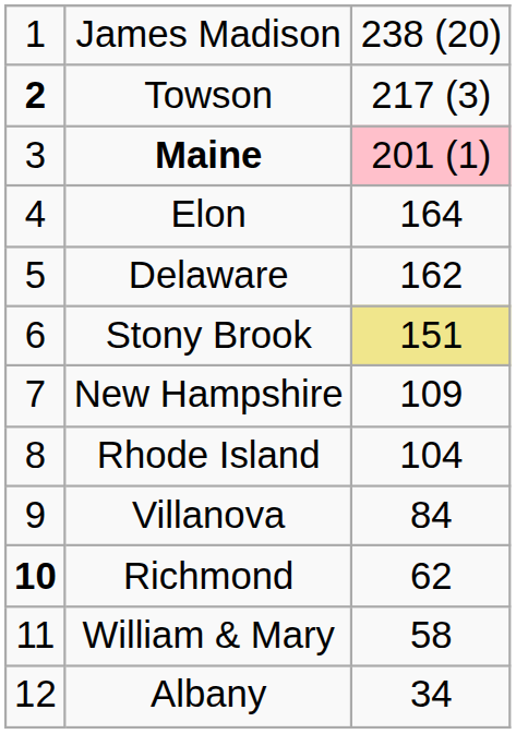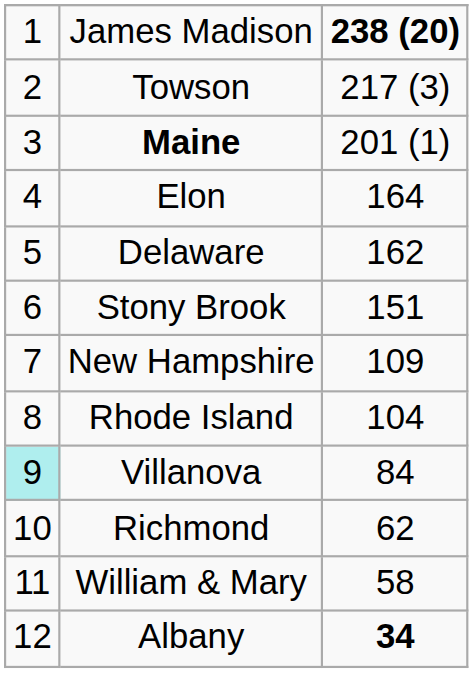James Madison | column 3: normal -> bold
Towson | column 1: bold -> normal
Maine | column 3: pink background -> no background
Stony Brook | column 3: khaki background -> no background
Villanova | column 1: no background -> paleturquoise background
Richmond | column 1: bold -> normal
Albany | column 3: normal -> bold
